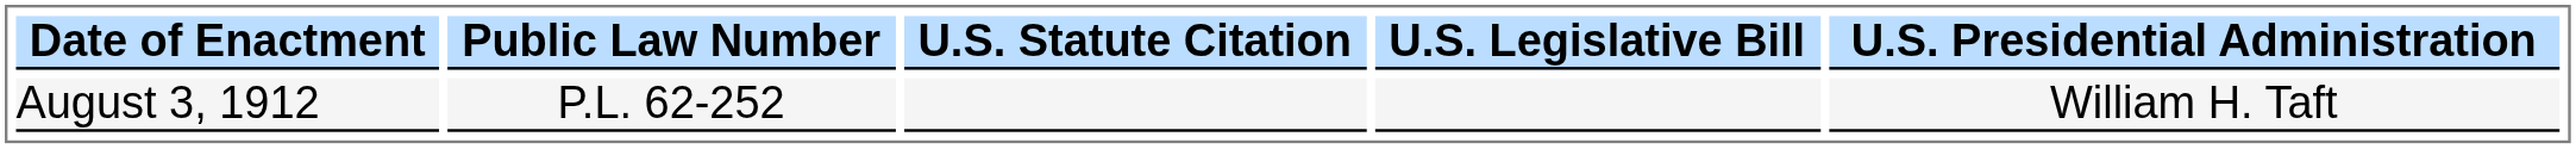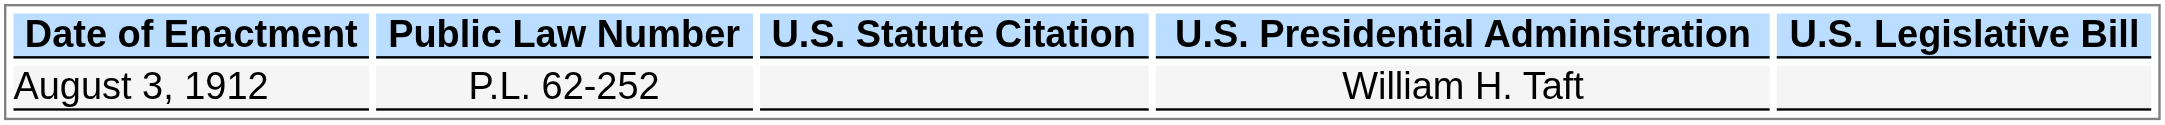columns swapped: U.S. Legislative Bill <-> U.S. Presidential Administration
